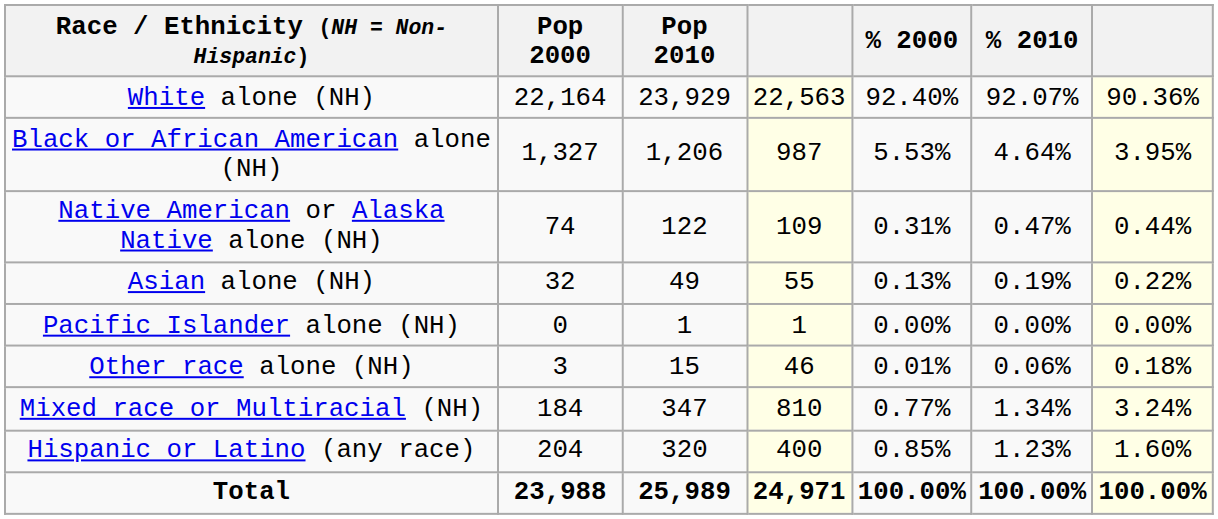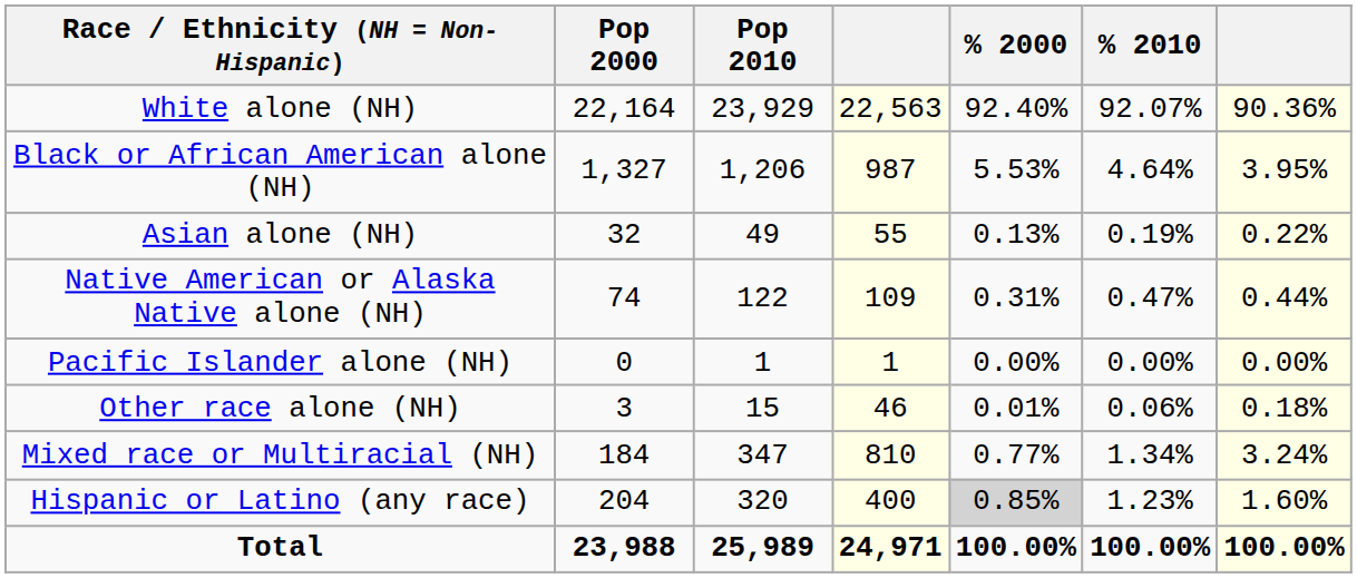rows swapped: Native American or Alaska Native alone (NH) <-> Asian alone (NH)
Hispanic or Latino (any race) | % 2000: no background -> lightgrey background
